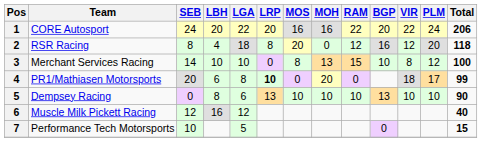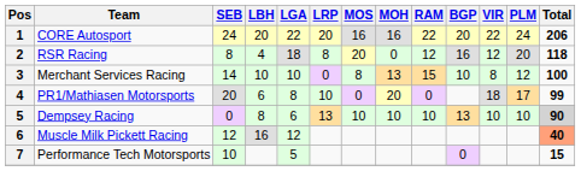PR1/Mathiasen Motorsports | LRP: bold -> normal
Dempsey Racing | Total: no background -> lightgrey background
Muscle Milk Pickett Racing | Total: no background -> lightsalmon background
